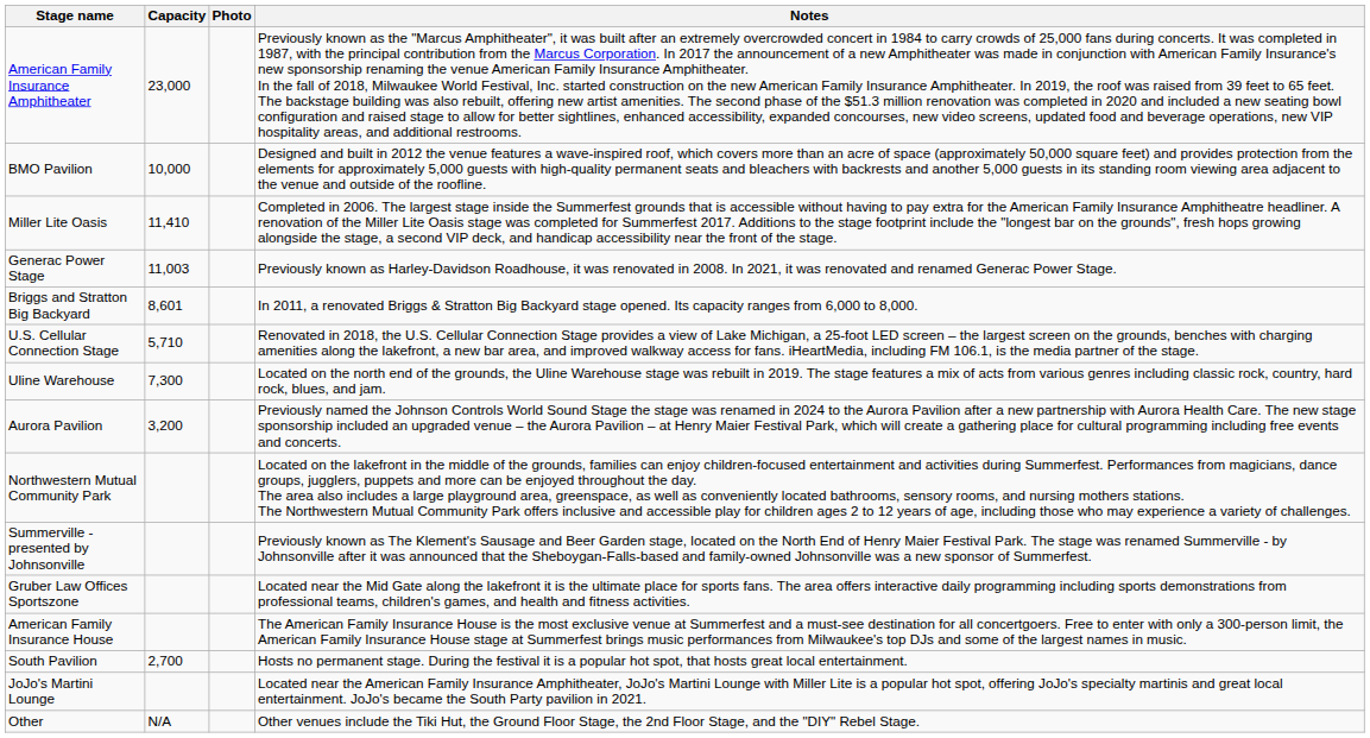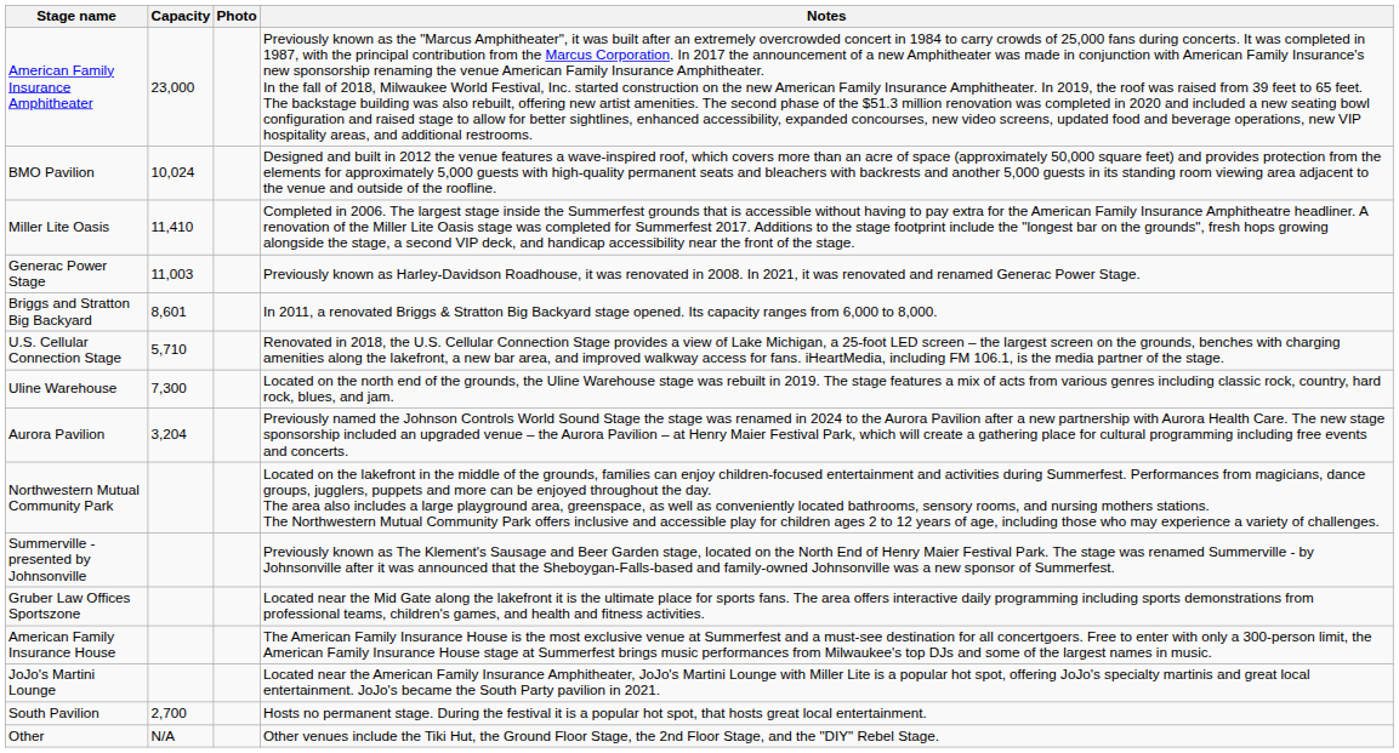BMO Pavilion | Capacity: 10,000 -> 10,024
Aurora Pavilion | Capacity: 3,200 -> 3,204
rows swapped: JoJo's Martini Lounge <-> South Pavilion
